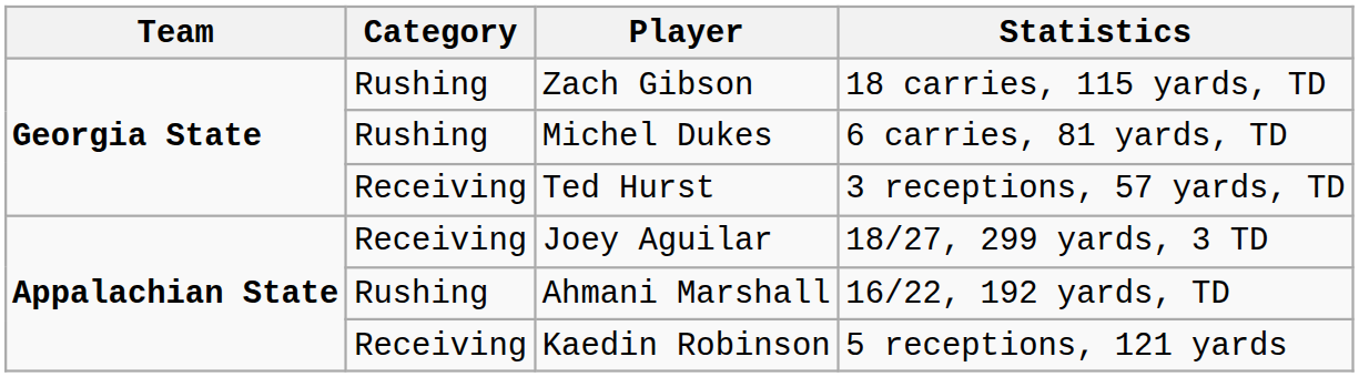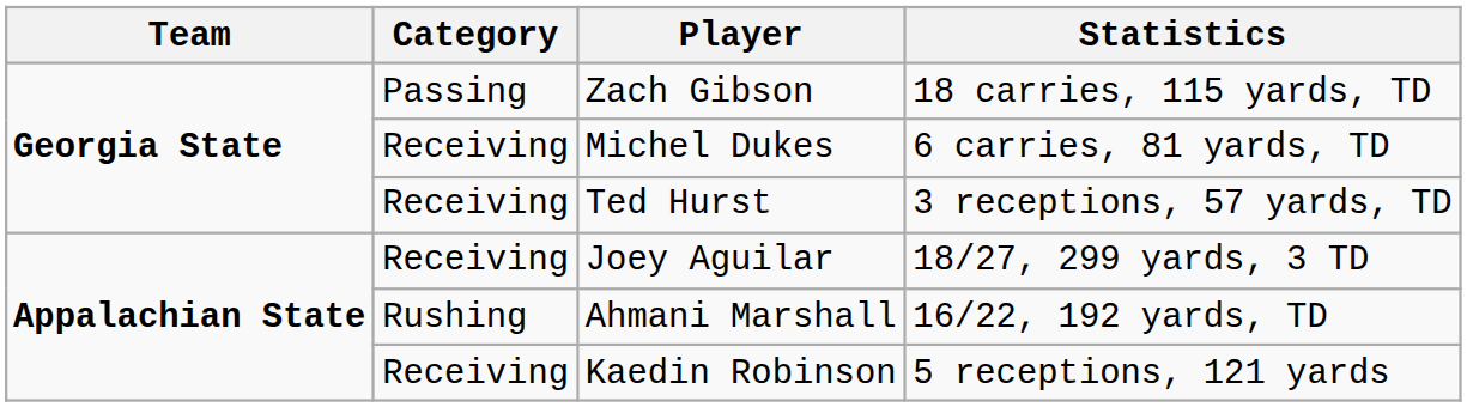Zach Gibson | Category: Rushing -> Passing
Michel Dukes | Category: Rushing -> Receiving
